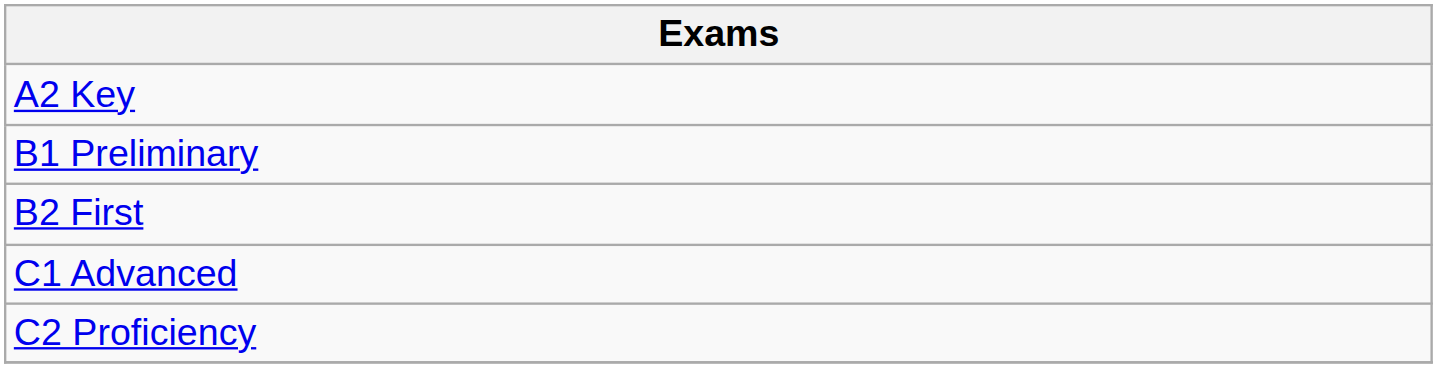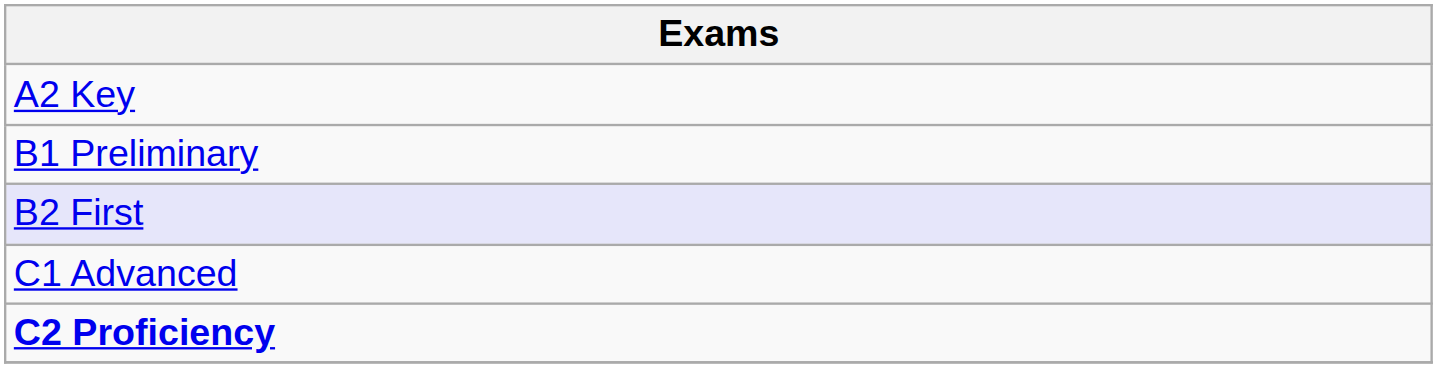row 4 | column 1: no background -> lavender background
row 6 | column 1: normal -> bold
